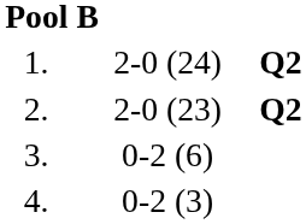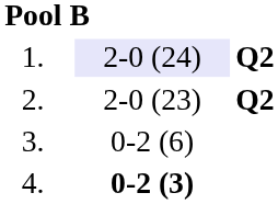1. | column 2: no background -> lavender background
4. | column 2: normal -> bold
